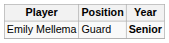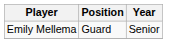Emily Mellema | Year: bold -> normal
